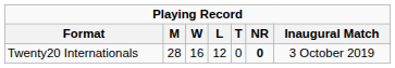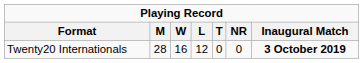Twenty20 Internationals | NR: bold -> normal
Twenty20 Internationals | Inaugural Match: normal -> bold
